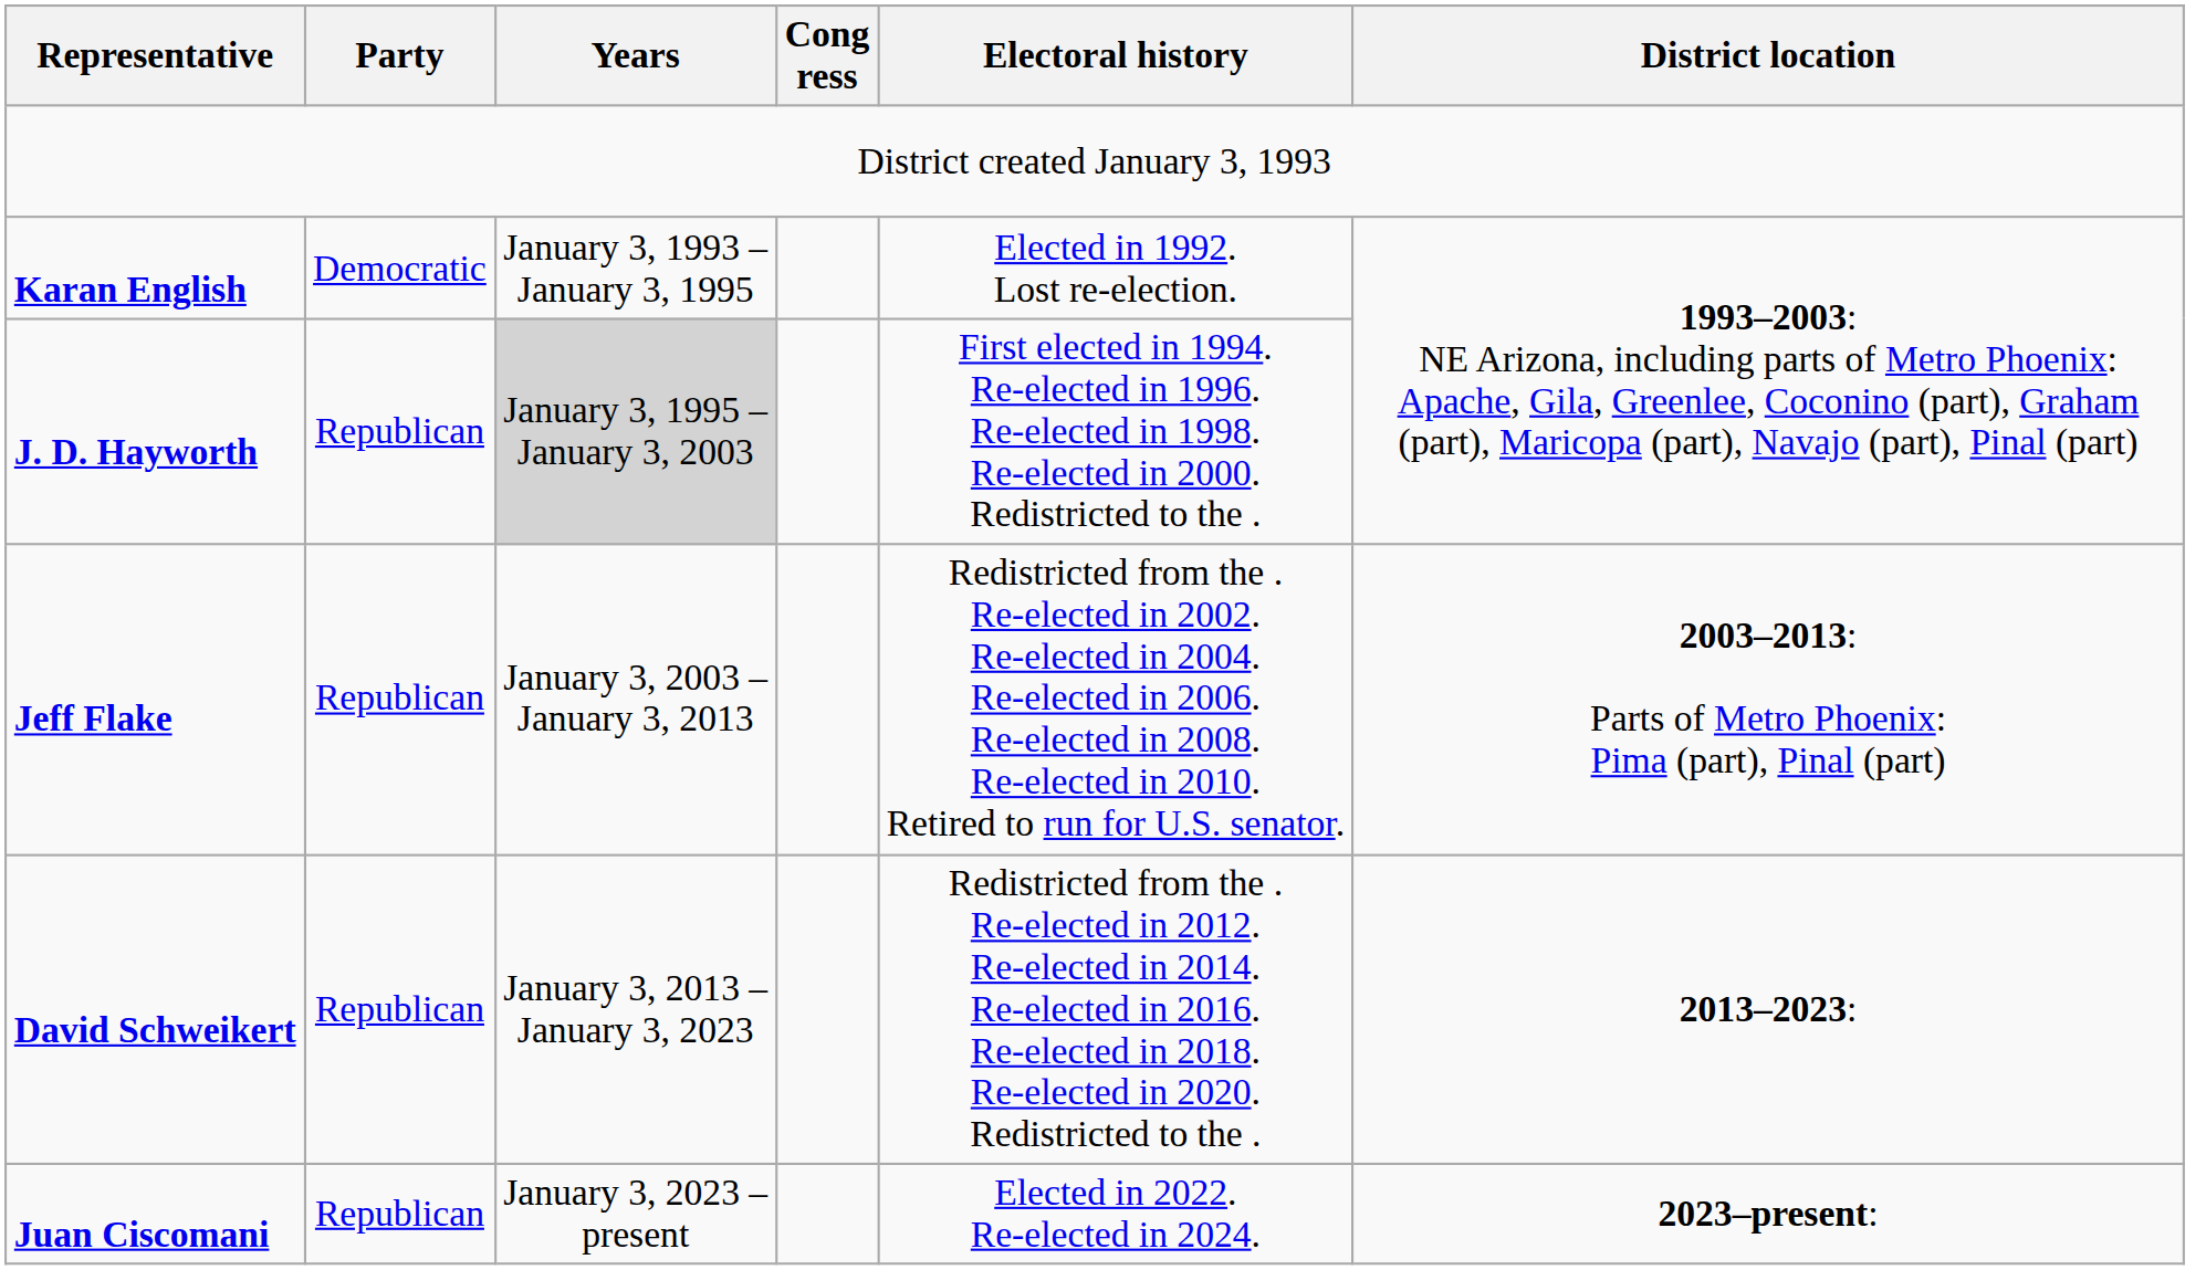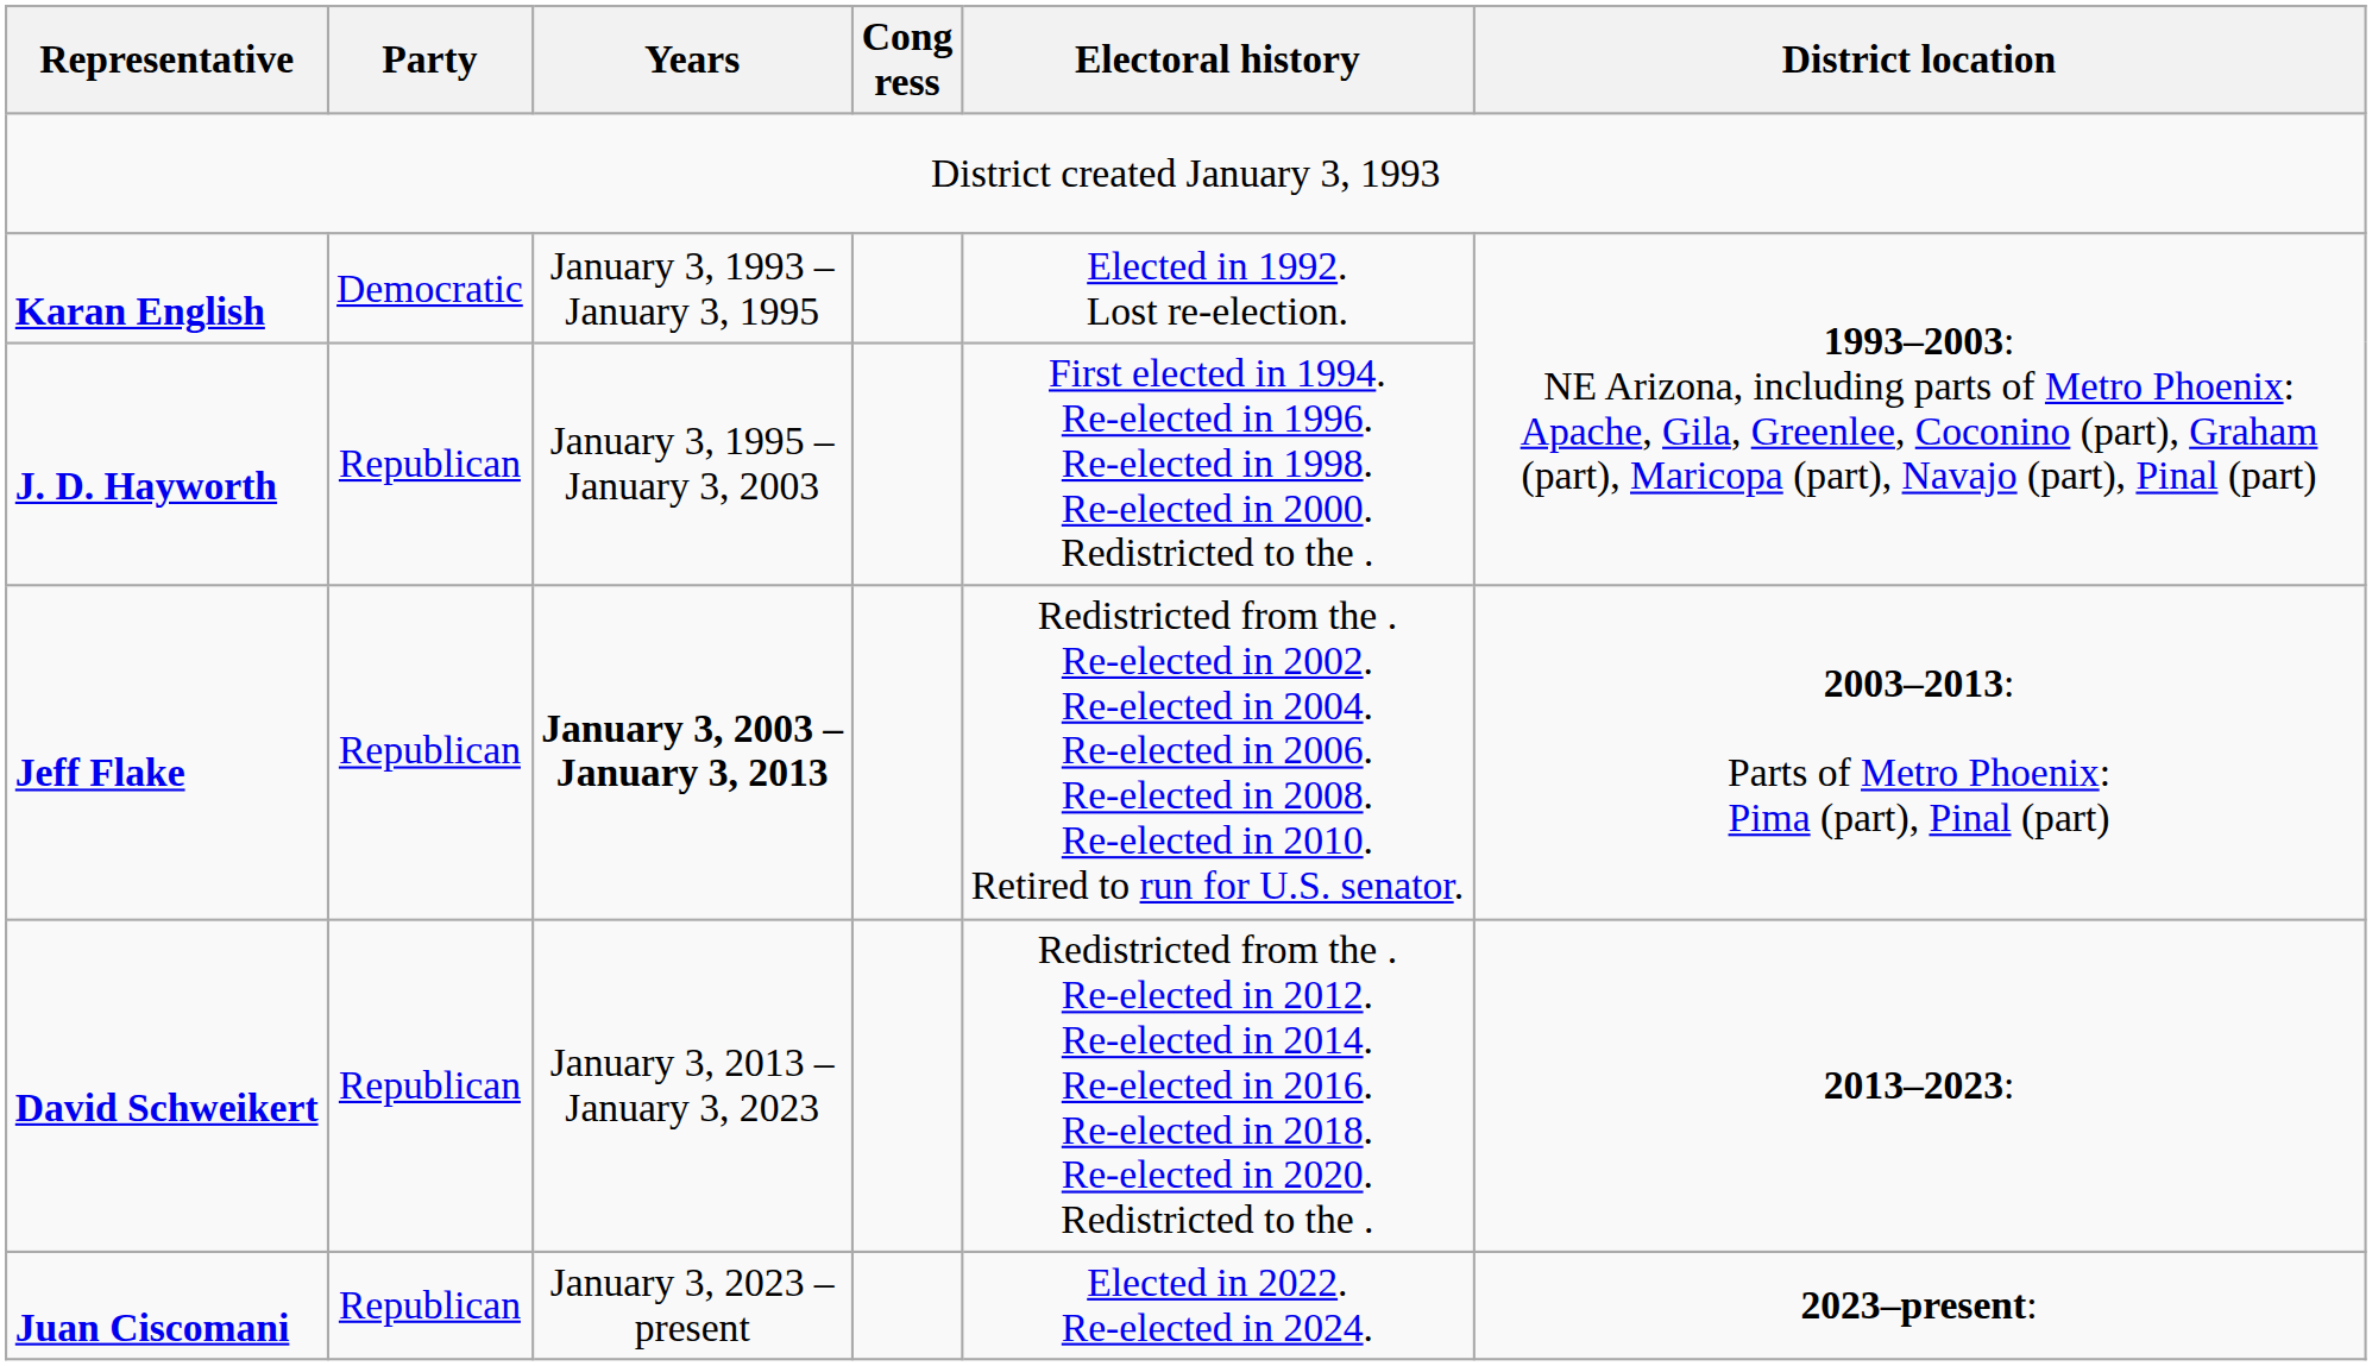J. D. Hayworth | Years: lightgrey background -> no background
Jeff Flake | Years: normal -> bold
